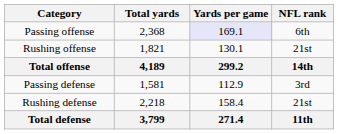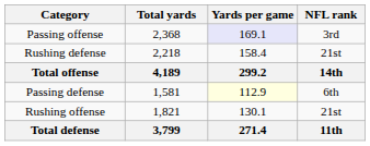Passing offense | NFL rank: 6th -> 3rd
rows swapped: Rushing offense <-> Rushing defense
Passing defense | Yards per game: no background -> lightyellow background
Passing defense | NFL rank: 3rd -> 6th
